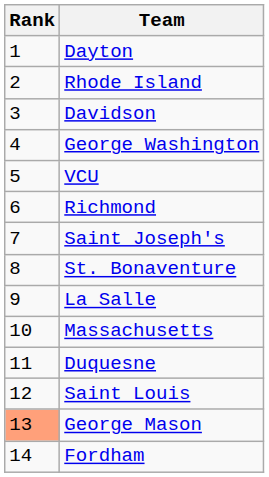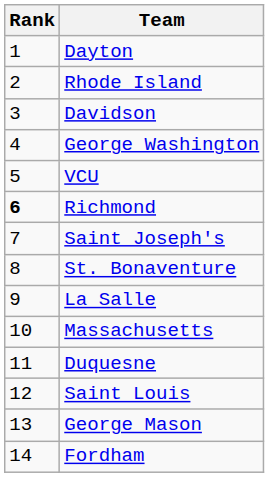Richmond | Rank: normal -> bold
George Mason | Rank: lightsalmon background -> no background
